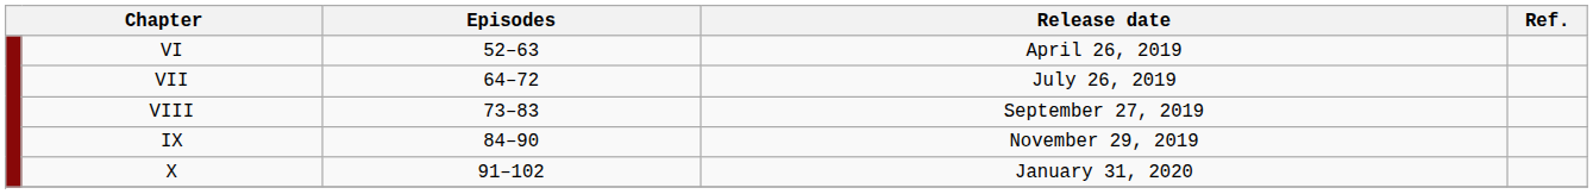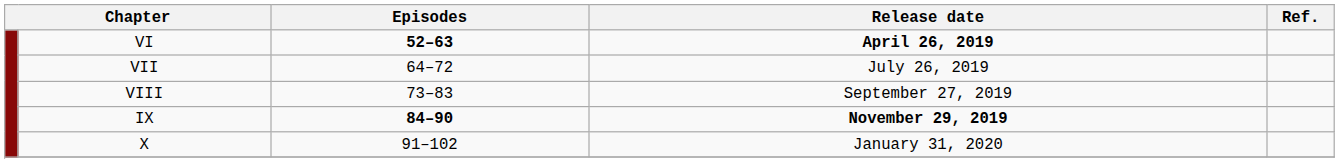VI | Episodes: normal -> bold
VI | Release date: normal -> bold
IX | Episodes: normal -> bold
IX | Release date: normal -> bold
